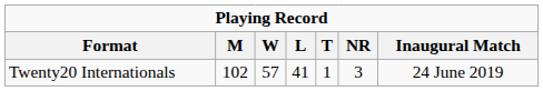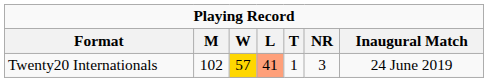Twenty20 Internationals | W: no background -> gold background
Twenty20 Internationals | L: no background -> lightsalmon background
